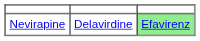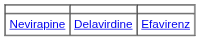Nevirapine | column 3: lightgreen background -> no background
